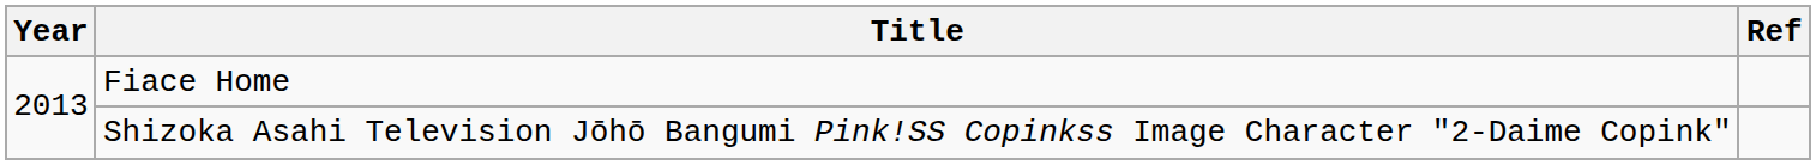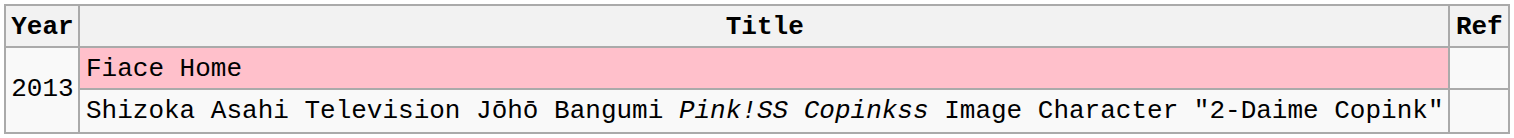Fiace Home | Title: no background -> pink background
